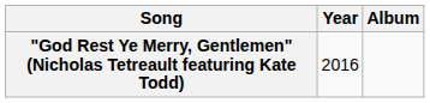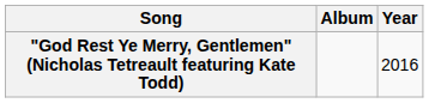columns swapped: Year <-> Album
